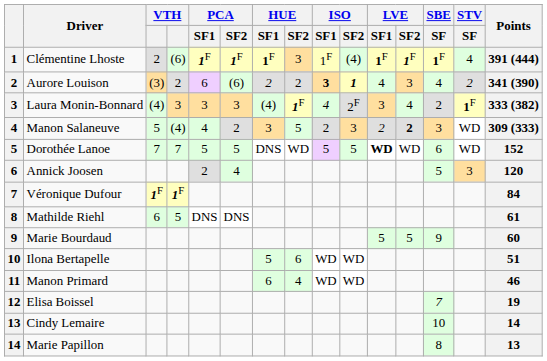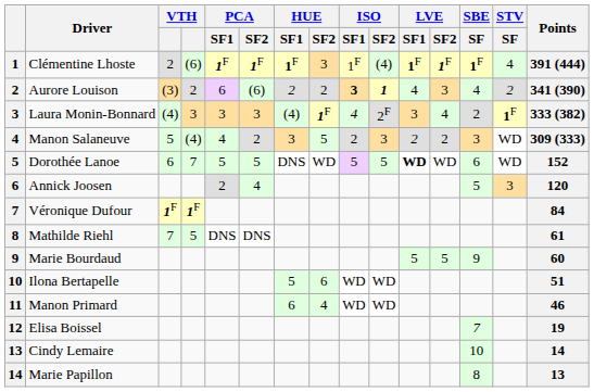Manon Salaneuve | LVE / SF2: bold -> normal
Dorothée Lanoe | column 3: 7 -> 6
Mathilde Riehl | column 3: 6 -> 7
